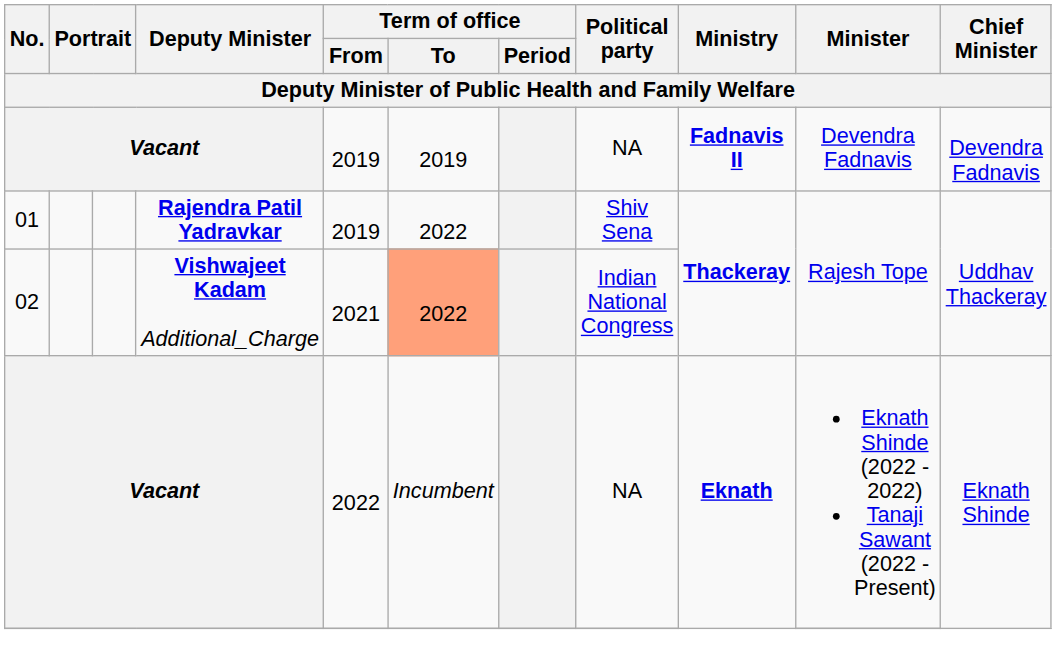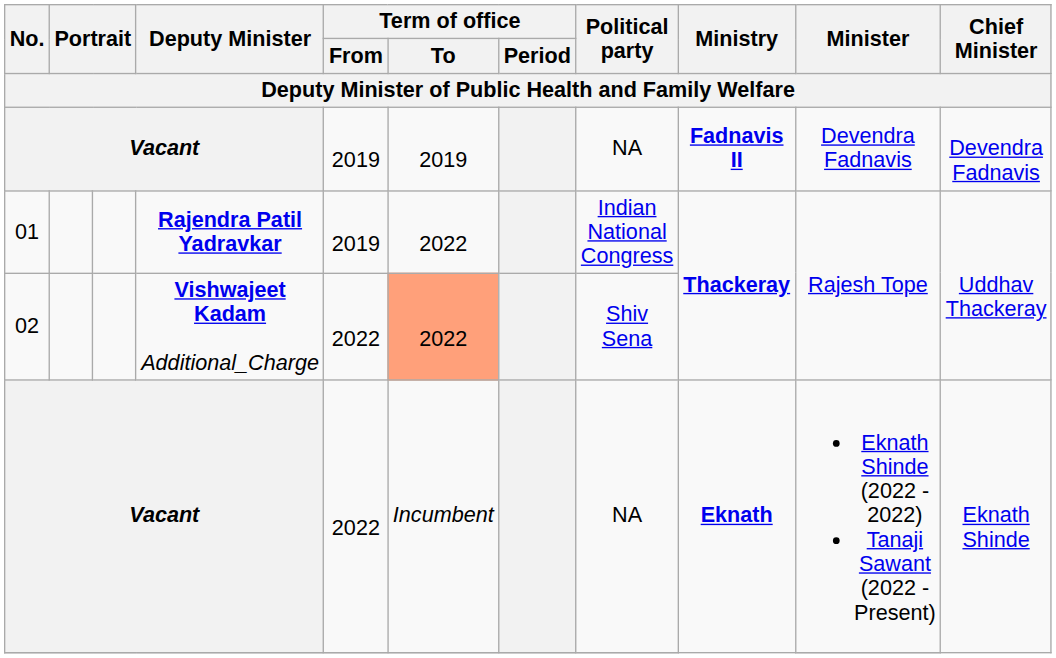01 | Political party: Shiv Sena -> Indian National Congress
02 | Term of office / From: 2021 -> 2022
02 | Political party: Indian National Congress -> Shiv Sena
